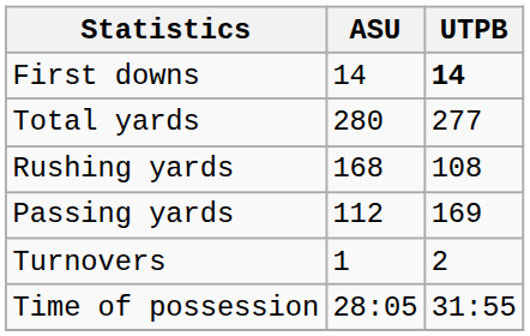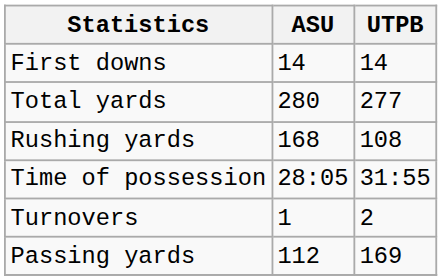First downs | UTPB: bold -> normal
rows swapped: Passing yards <-> Time of possession
